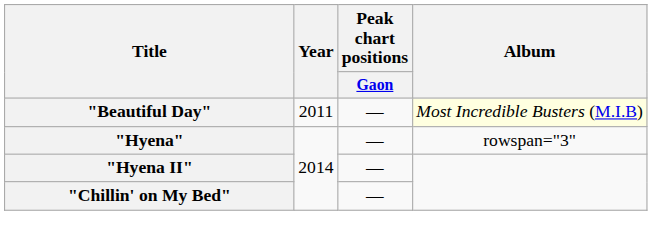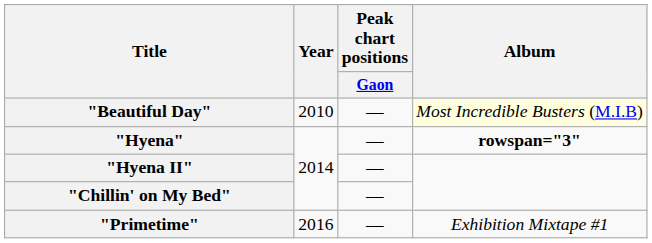"Beautiful Day" | Year: 2011 -> 2010
"Hyena" | Album: normal -> bold
+ row: "Primetime" | 2016 | — | Exhibition Mixtape #1
